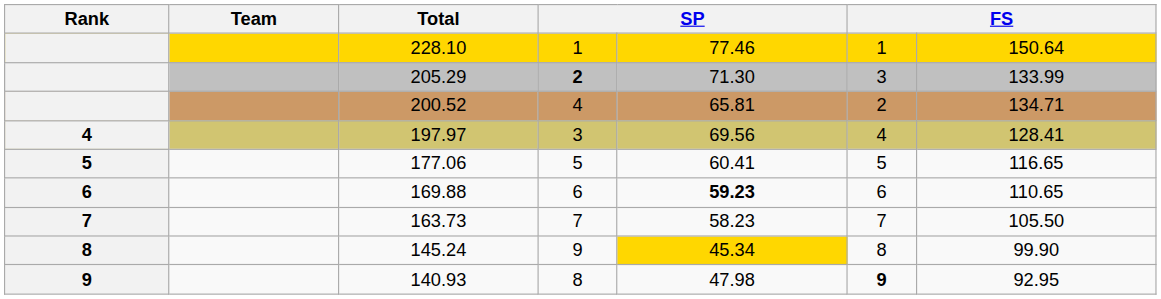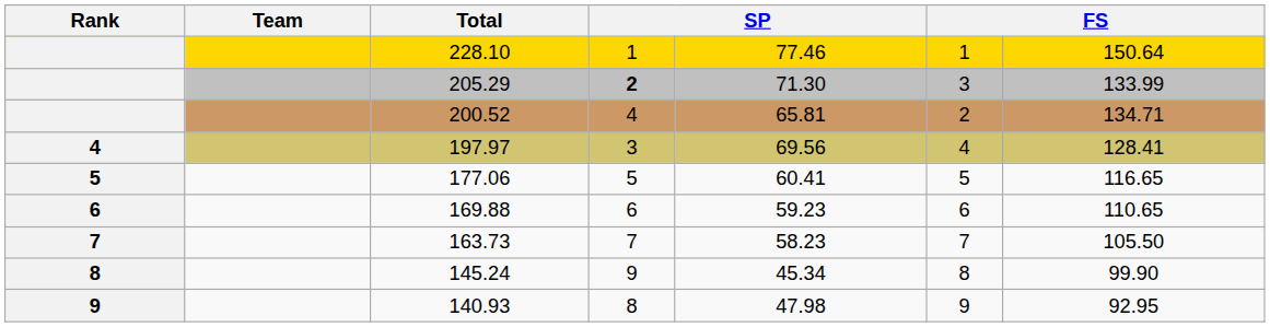169.88 | column 5: bold -> normal
145.24 | column 5: gold background -> no background
140.93 | column 6: bold -> normal
